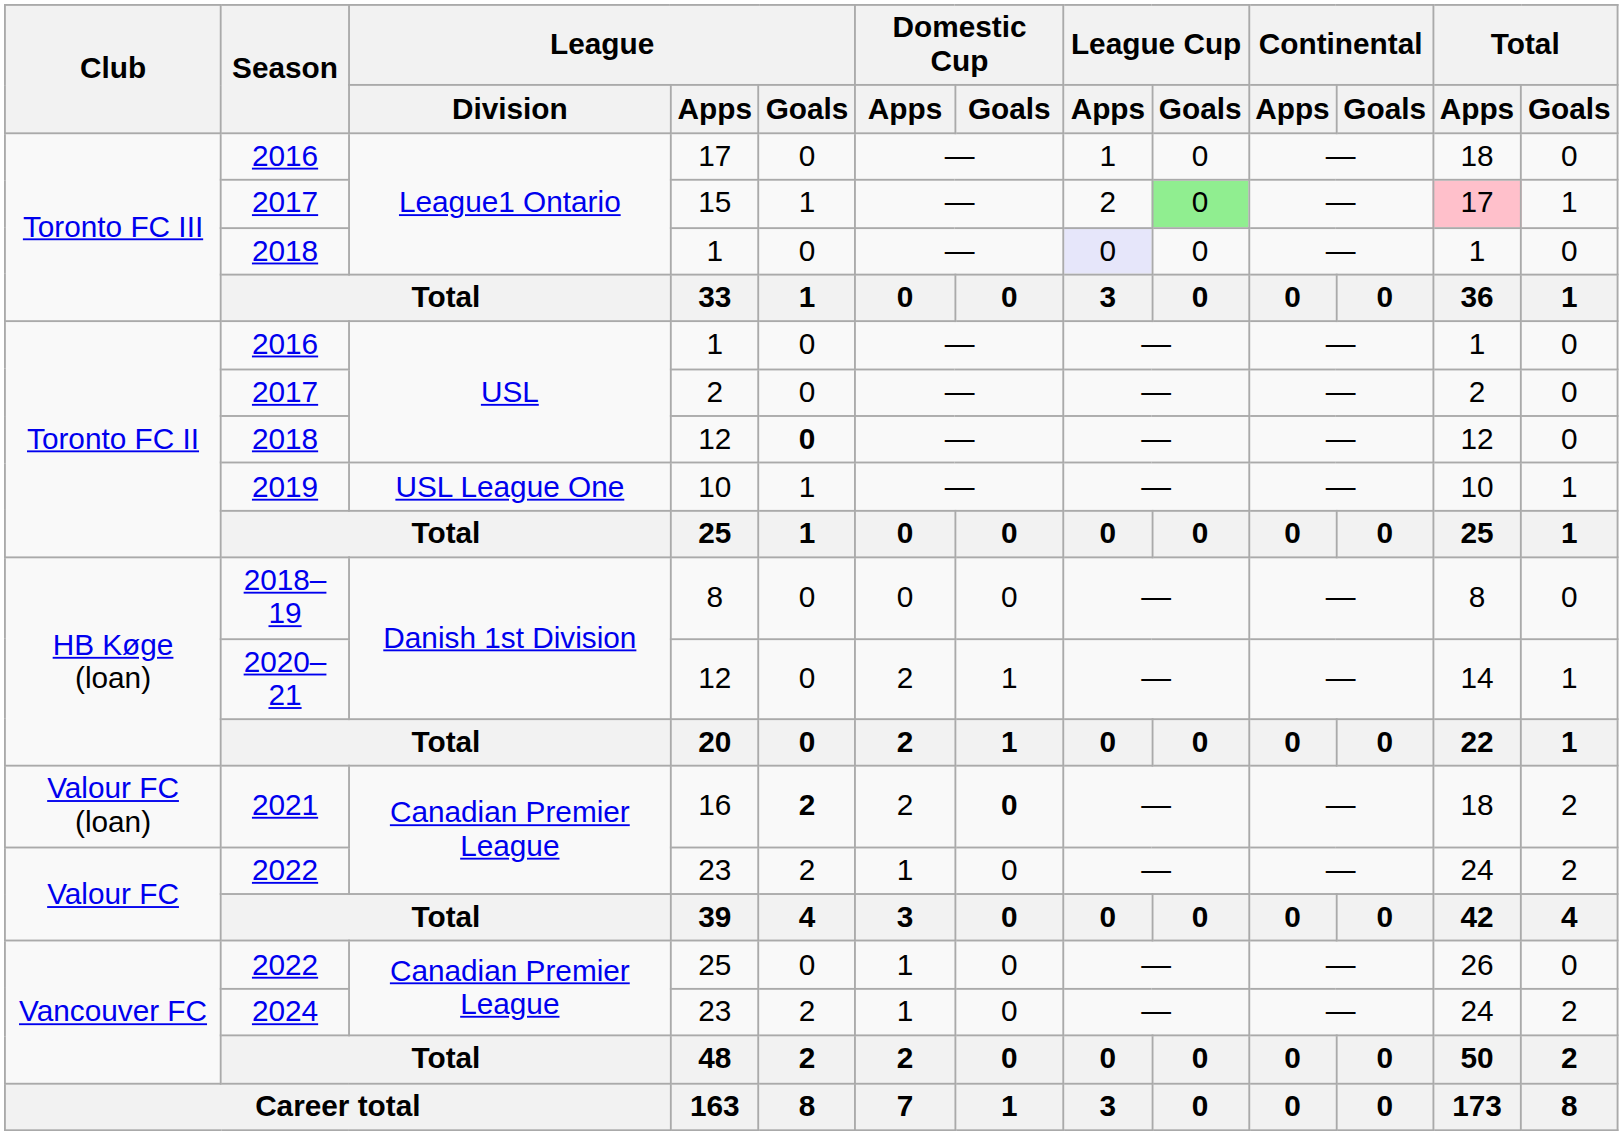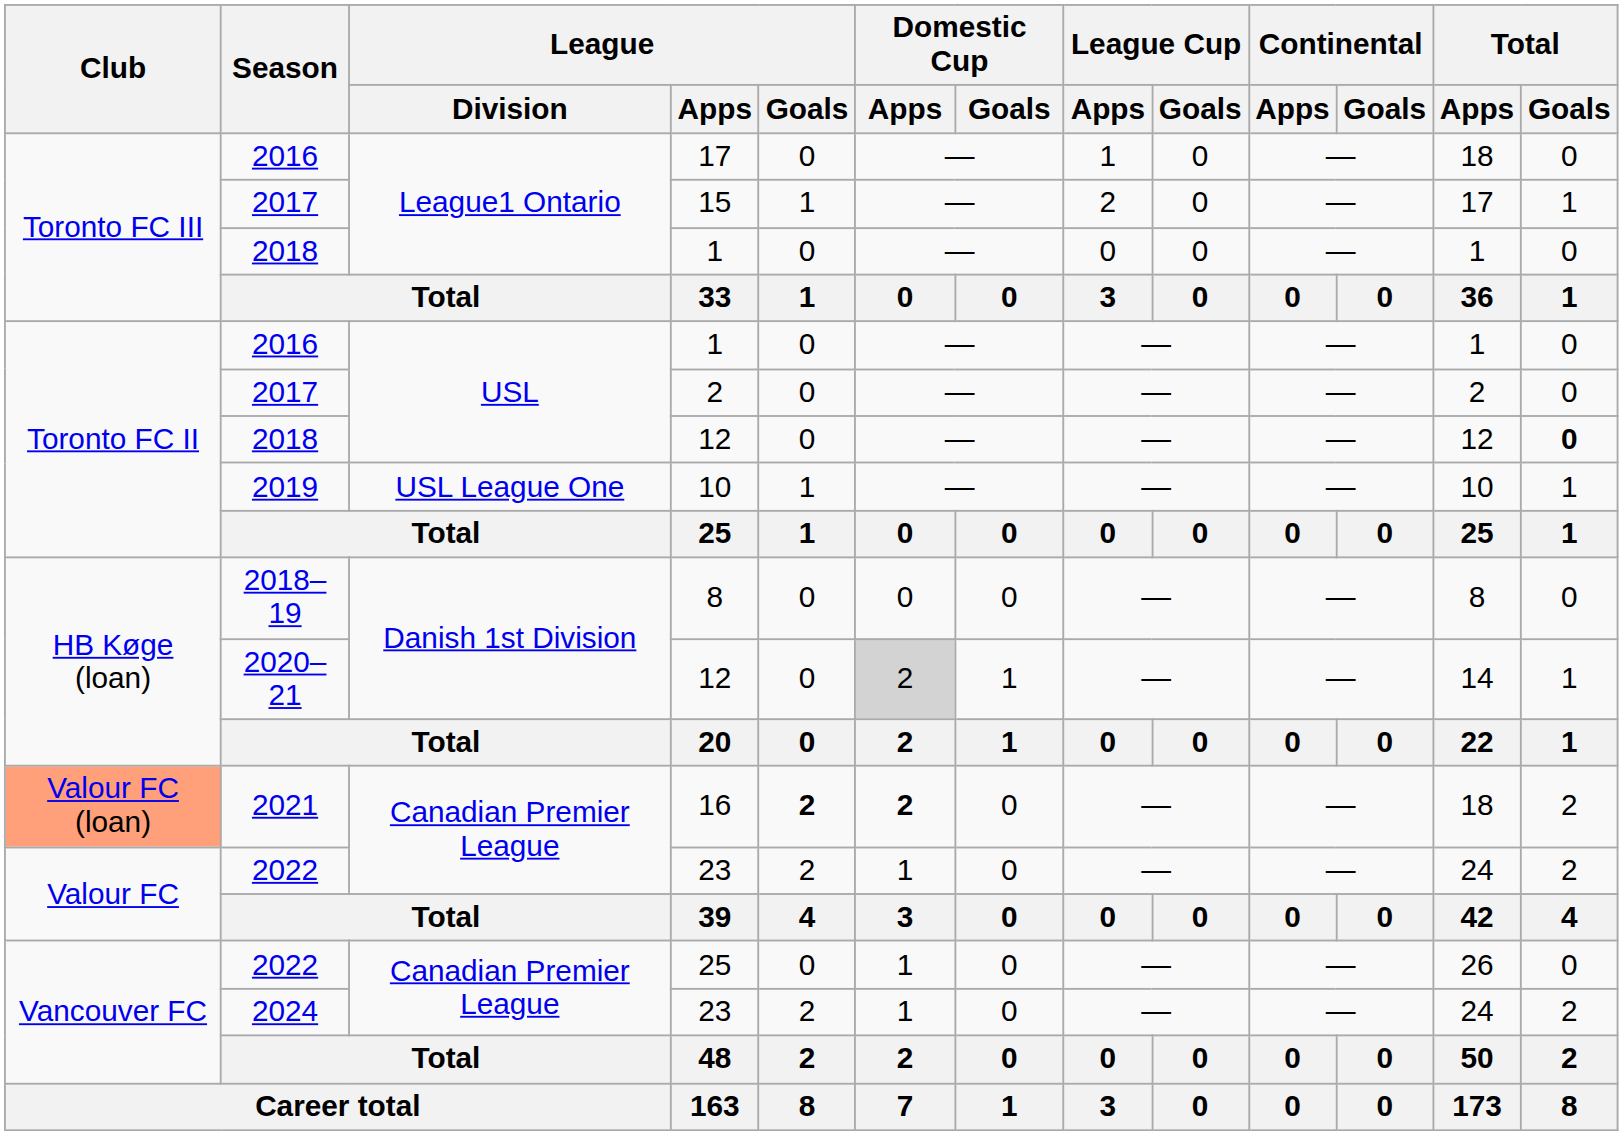15 | League Cup / Goals: lightgreen background -> no background
15 | Total / Apps: pink background -> no background
2018 / 1 | League Cup / Apps: lavender background -> no background
2018 / 12 | League / Goals: bold -> normal
2018 / 12 | Total / Goals: normal -> bold
2020–21 / 12 | Domestic Cup / Apps: no background -> lightgrey background
16 | Club: no background -> lightsalmon background
16 | Domestic Cup / Apps: normal -> bold
16 | Domestic Cup / Goals: bold -> normal
